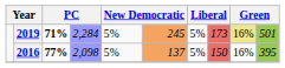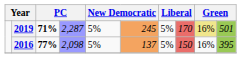2019 | column 4: 2,284 -> 2,287
2019 | column 8: 173 -> 170
